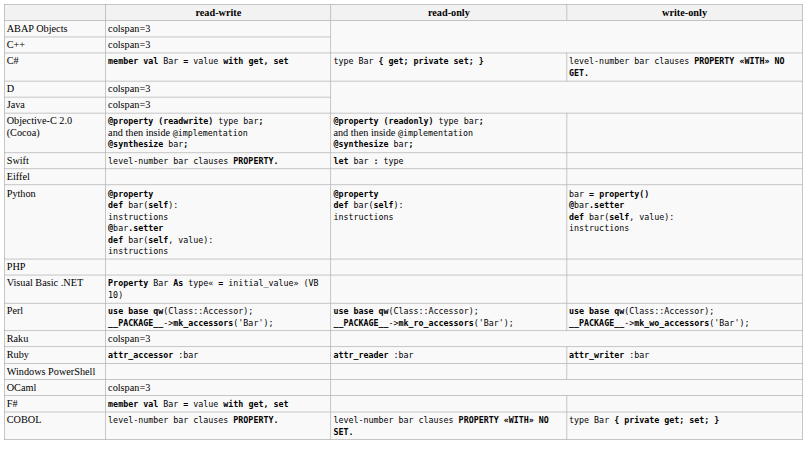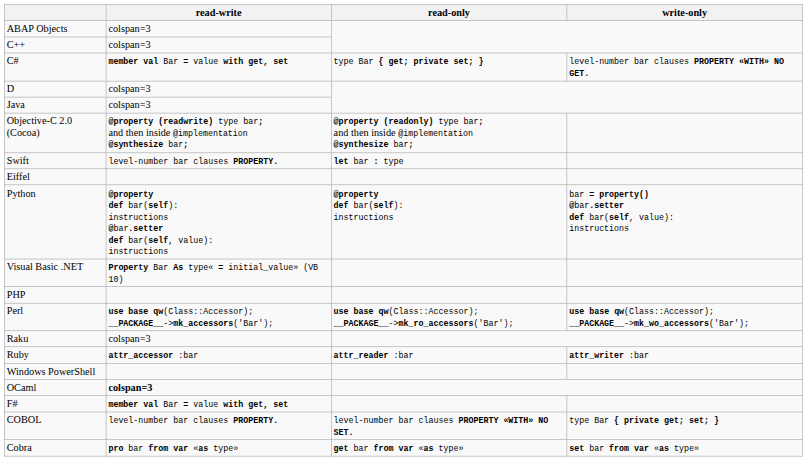rows swapped: Visual Basic .NET <-> PHP
OCaml | read-write: normal -> bold
+ row: Cobra | pro bar from var «as type» | get bar from var «as type» | set bar from var «as type»
